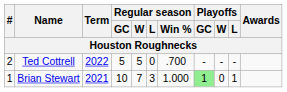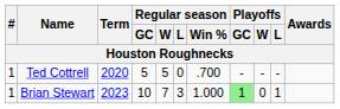Ted Cottrell | #: 2 -> 1
Ted Cottrell | Term: 2022 -> 2020
Brian Stewart | Term: 2021 -> 2023
